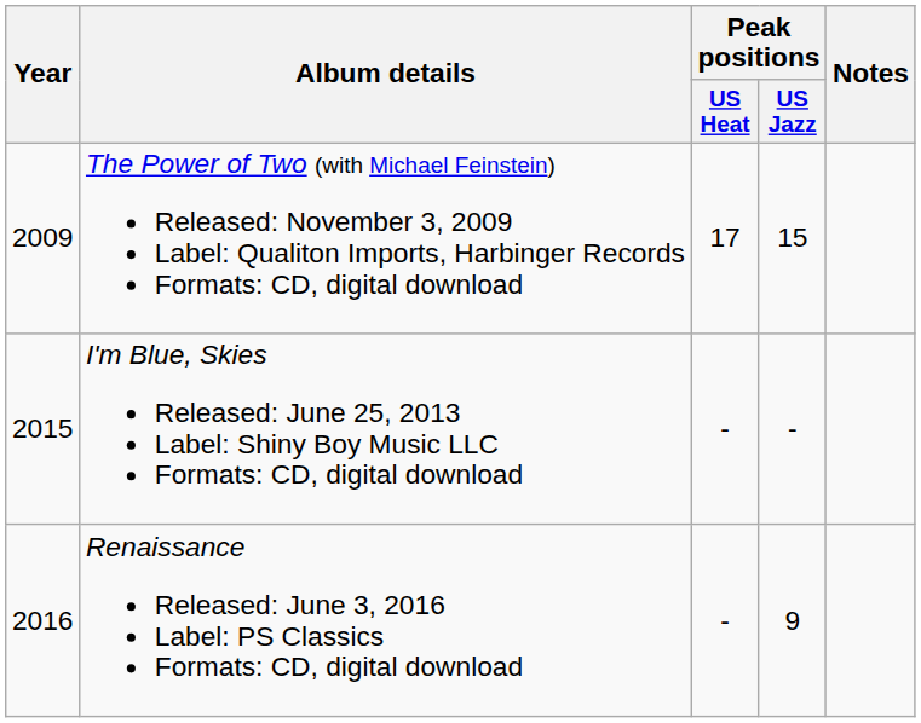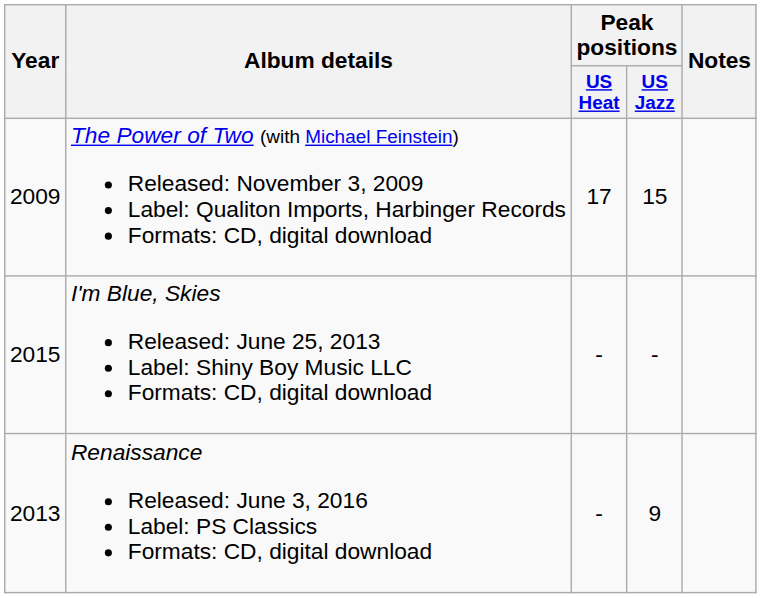row 5 | Year: 2016 -> 2013
